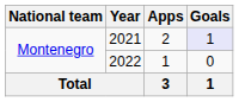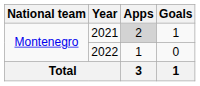2021 | Apps: no background -> lightgrey background
2021 | Goals: lavender background -> no background
